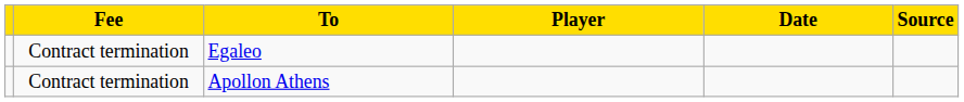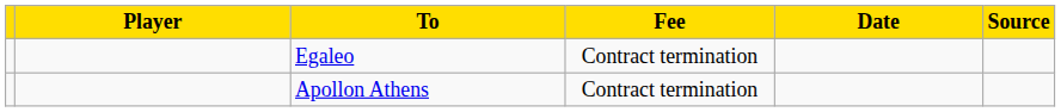columns swapped: Player <-> Fee
